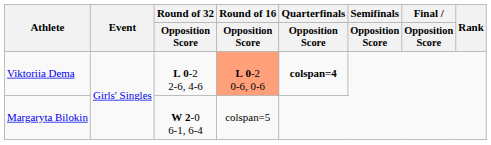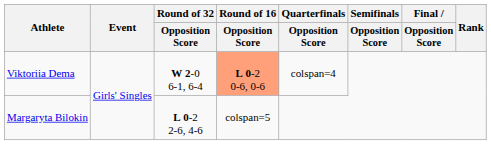Viktoriia Dema | Round of 32 / Opposition Score: L 0-2 2-6, 4-6 -> W 2-0 6-1, 6-4
Viktoriia Dema | Quarterfinals / Opposition Score: bold -> normal
Margaryta Bilokin | Round of 32 / Opposition Score: W 2-0 6-1, 6-4 -> L 0-2 2-6, 4-6
